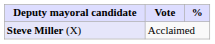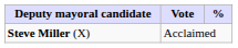Steve Miller (X) | Deputy mayoral candidate: lavender background -> no background
